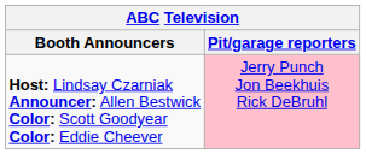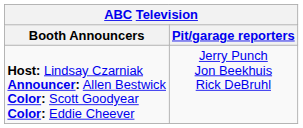row 3 | Pit/garage reporters: pink background -> no background
